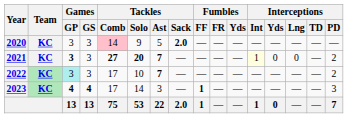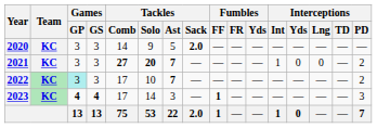2020 | Tackles / Comb: pink background -> no background
2021 | Games / GP: bold -> normal
2021 | Interceptions / Int: lightyellow background -> no background
